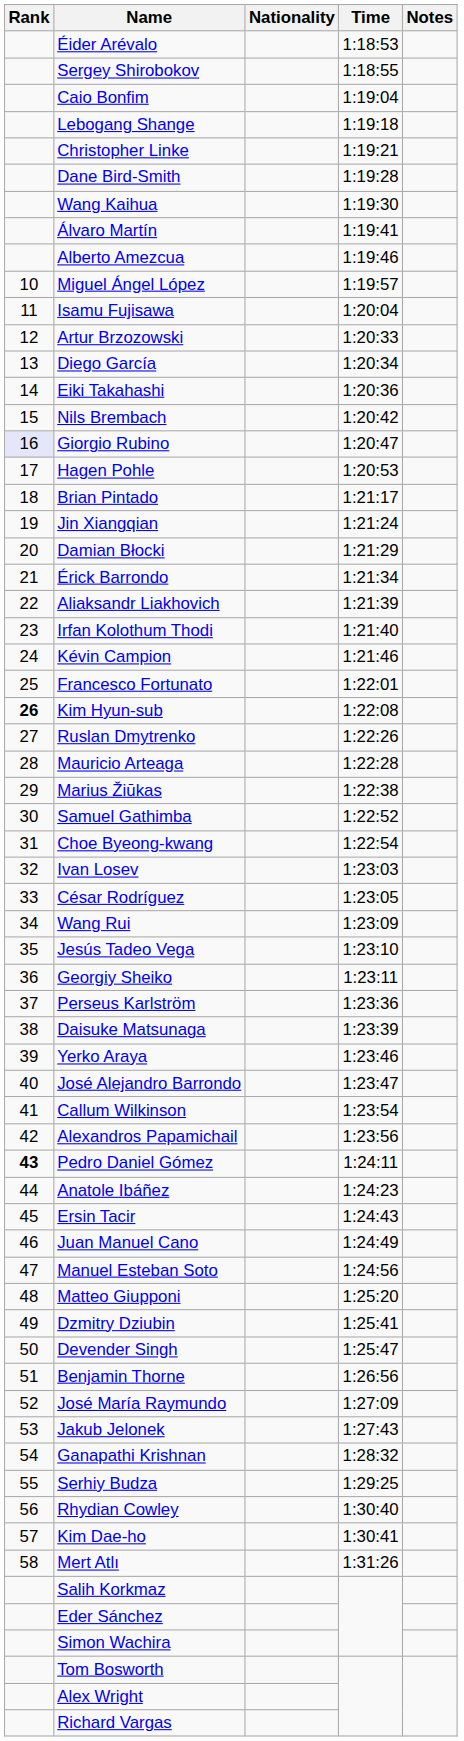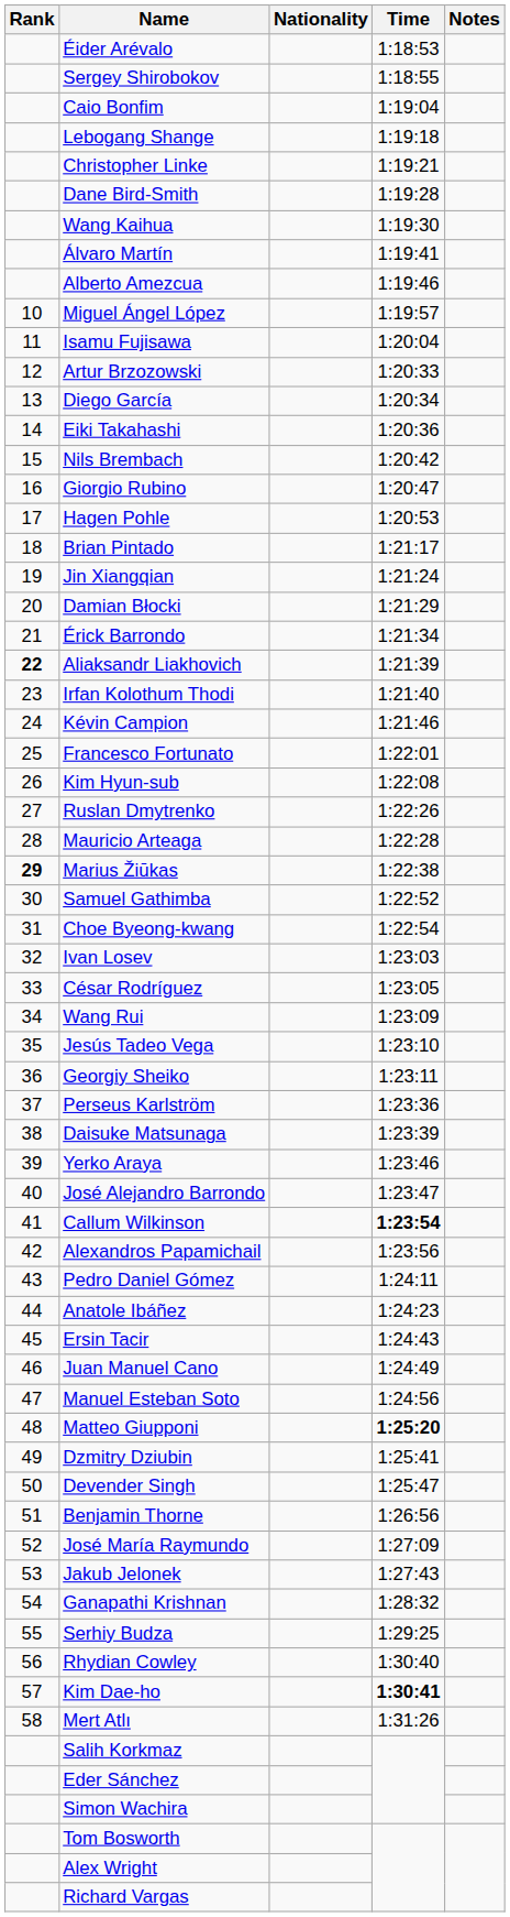Giorgio Rubino | Rank: lavender background -> no background
Aliaksandr Liakhovich | Rank: normal -> bold
Kim Hyun-sub | Rank: bold -> normal
Marius Žiūkas | Rank: normal -> bold
Callum Wilkinson | Time: normal -> bold
Pedro Daniel Gómez | Rank: bold -> normal
Matteo Giupponi | Time: normal -> bold
Kim Dae-ho | Time: normal -> bold
